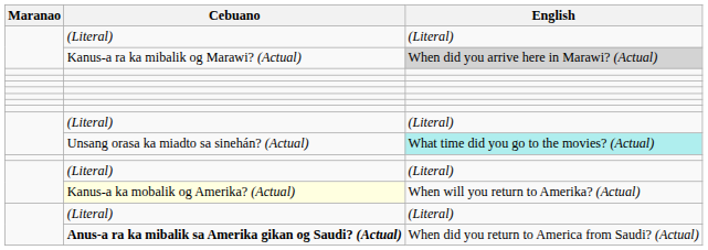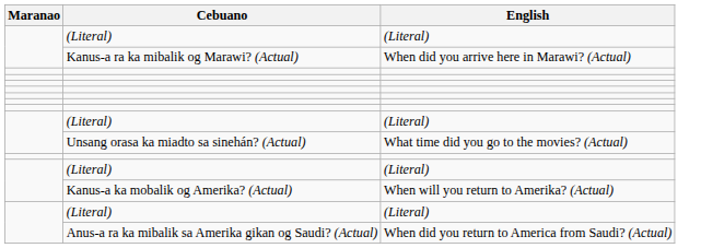Kanus-a ra ka mibalik og Marawi? (Actual) | English: lightgrey background -> no background
Unsang orasa ka miadto sa sinehán? (Actual) | English: paleturquoise background -> no background
Kanus-a ka mobalik og Amerika? (Actual) | Cebuano: lightyellow background -> no background
Anus-a ra ka mibalik sa Amerika gikan og Saudi? (Actual) | Cebuano: bold -> normal
